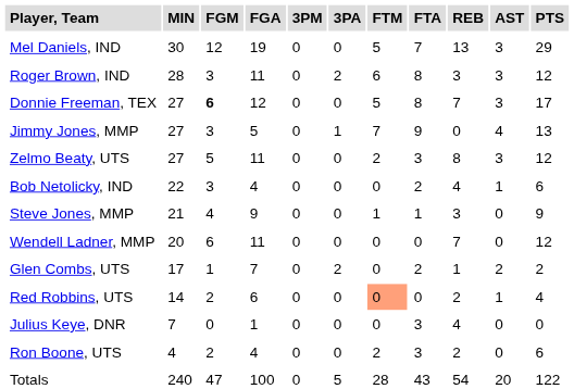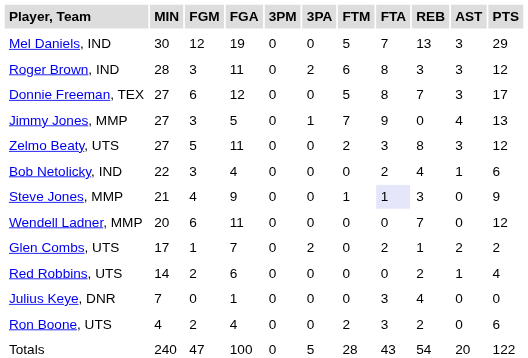Donnie Freeman, TEX | FGM: bold -> normal
Steve Jones, MMP | FTA: no background -> lavender background
Red Robbins, UTS | FTM: lightsalmon background -> no background
